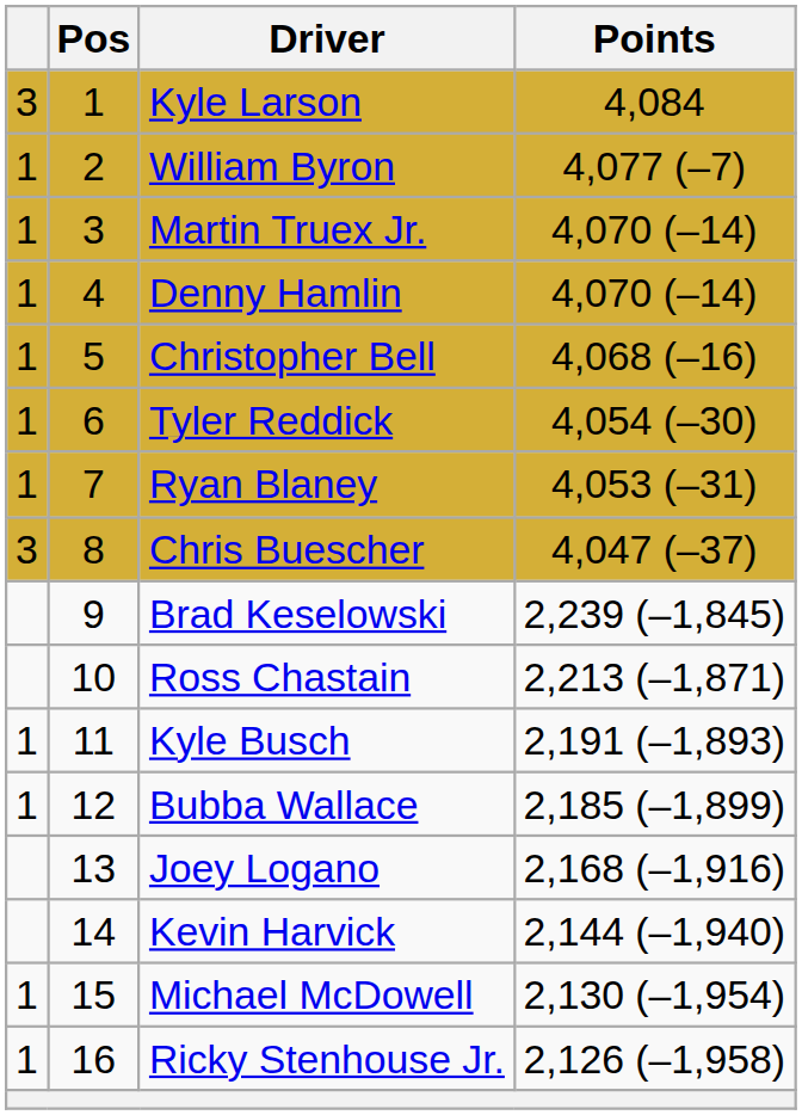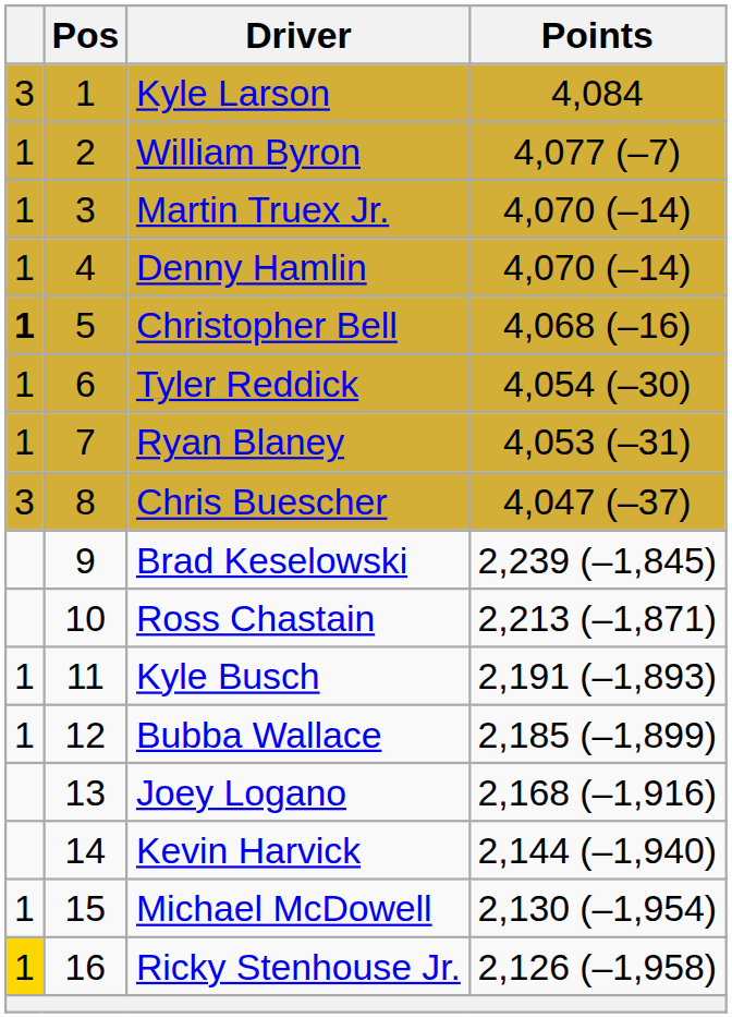Christopher Bell | column 1: normal -> bold
Ricky Stenhouse Jr. | column 1: no background -> gold background
